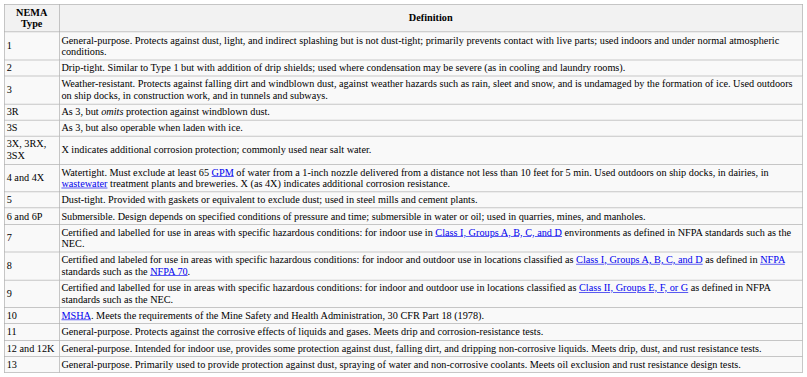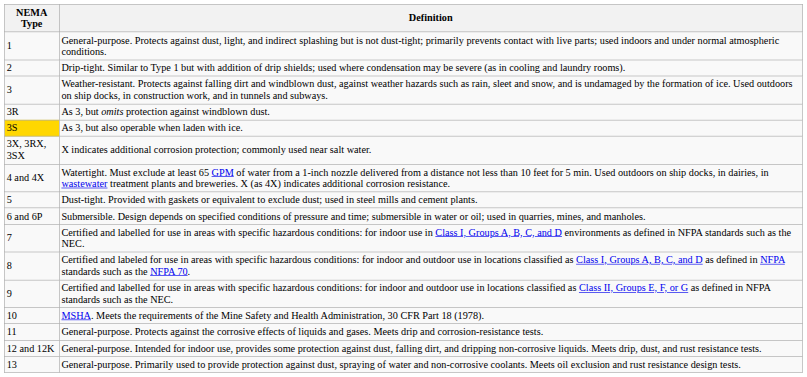As 3, but also operable when laden with ice. | NEMA Type: no background -> gold background
